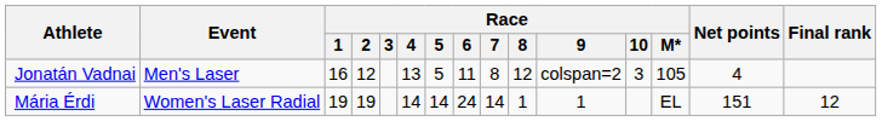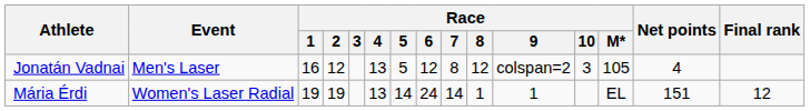Jonatán Vadnai | Race / 6: 11 -> 12
Mária Érdi | Race / 4: 14 -> 13
